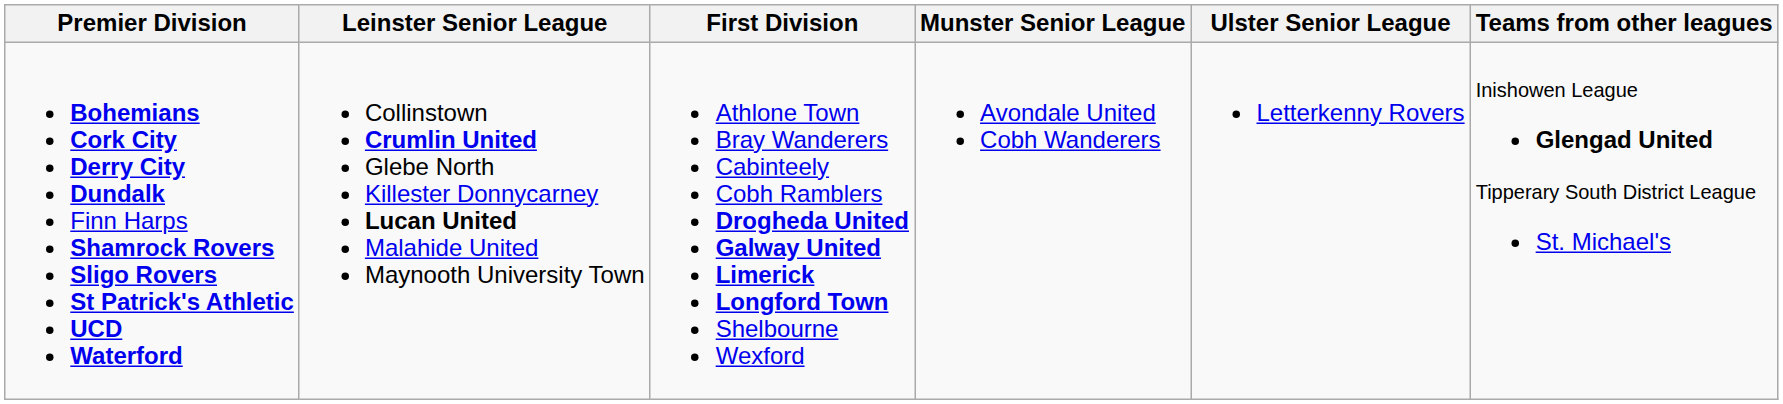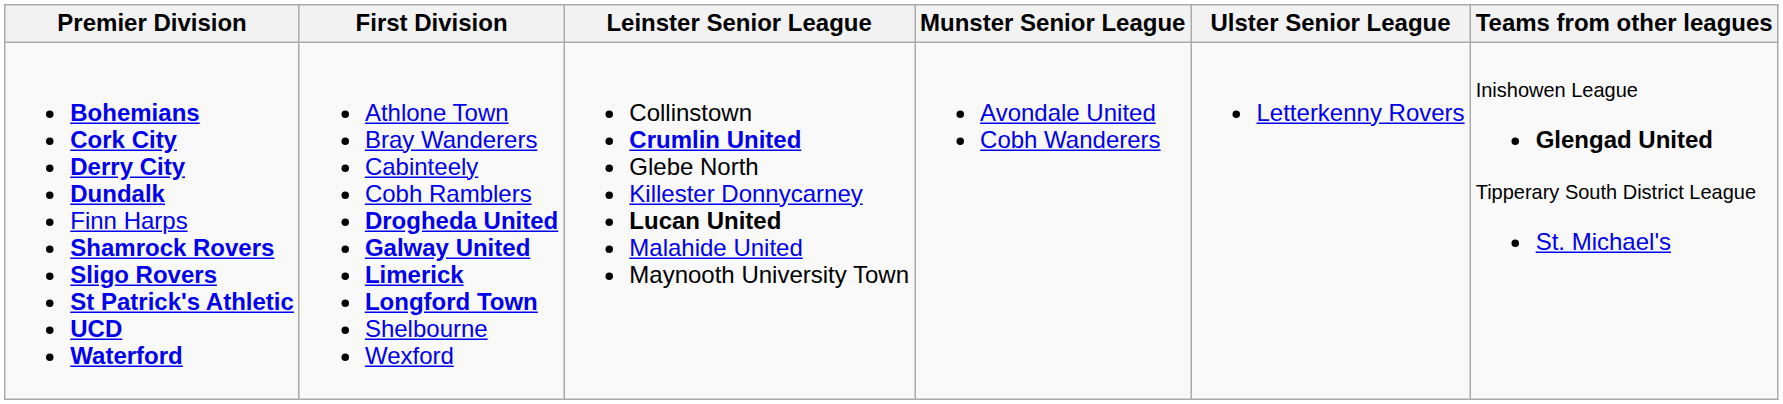columns swapped: First Division <-> Leinster Senior League
